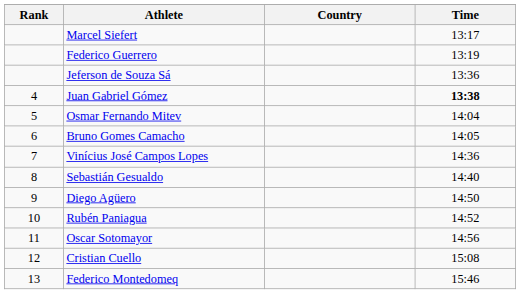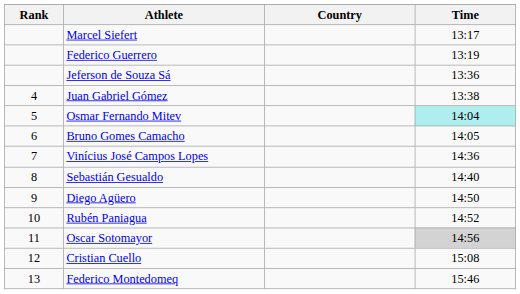Juan Gabriel Gómez | Time: bold -> normal
Osmar Fernando Mitev | Time: no background -> paleturquoise background
Oscar Sotomayor | Time: no background -> lightgrey background
